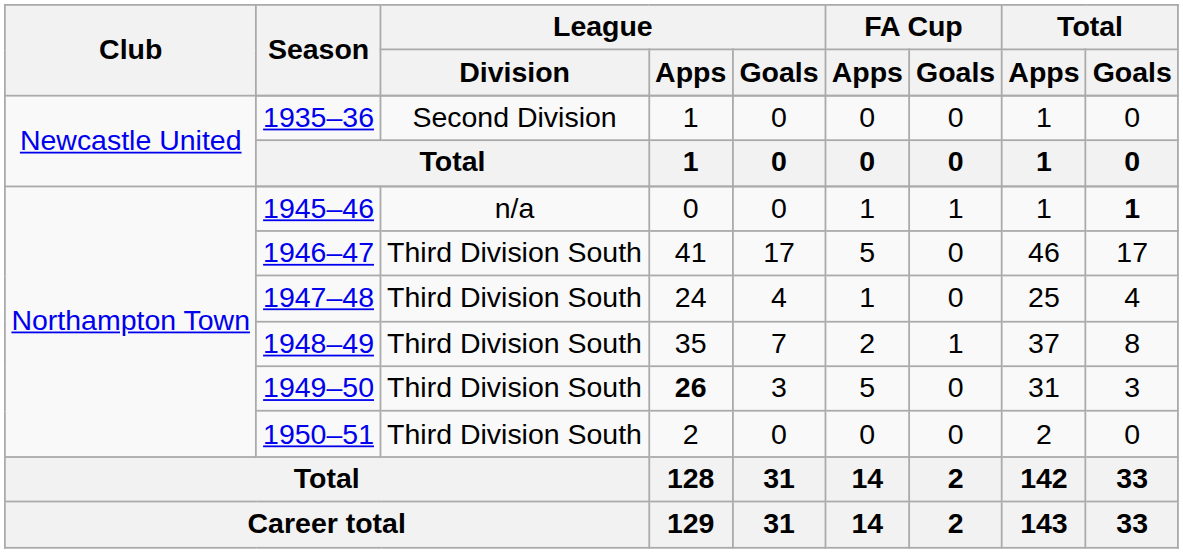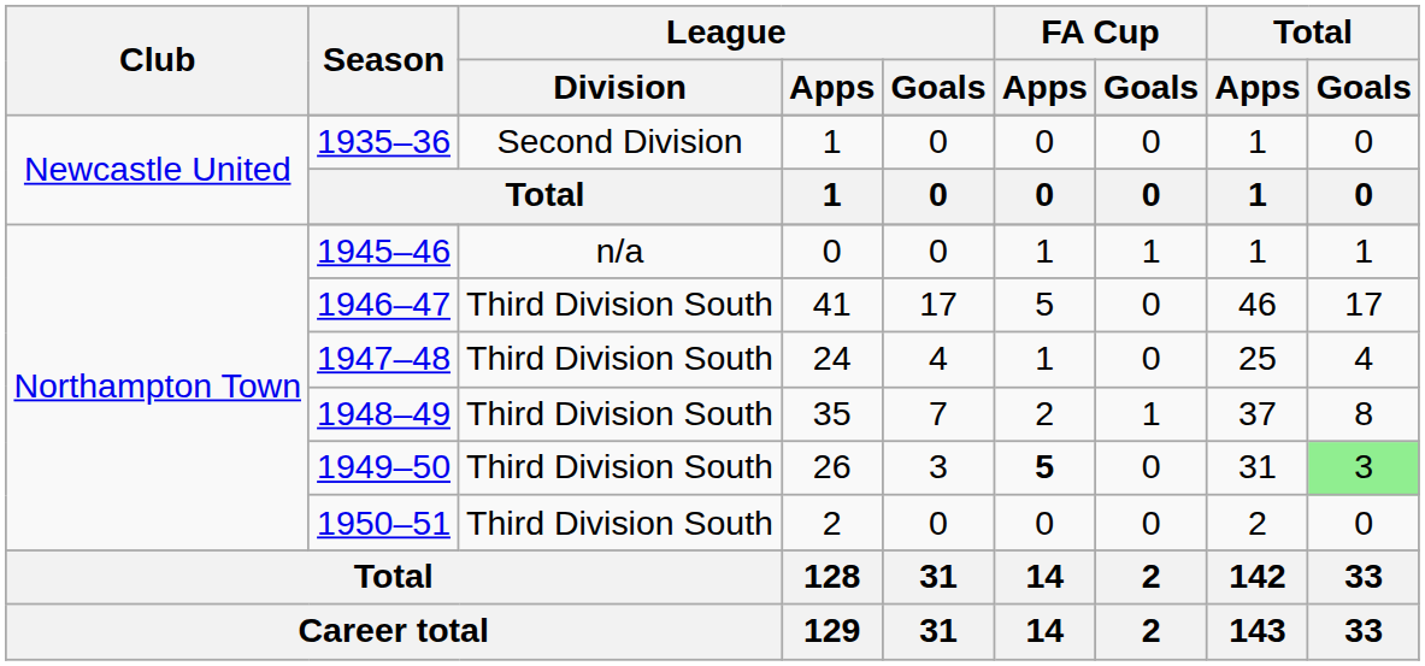1945–46 | Total / Goals: bold -> normal
1949–50 | League / Apps: bold -> normal
1949–50 | FA Cup / Apps: normal -> bold
1949–50 | Total / Goals: no background -> lightgreen background
